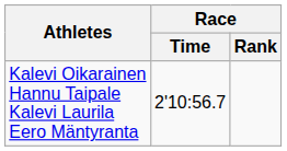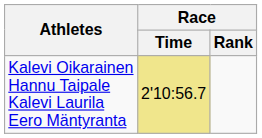row 3 | Race / Time: no background -> khaki background
